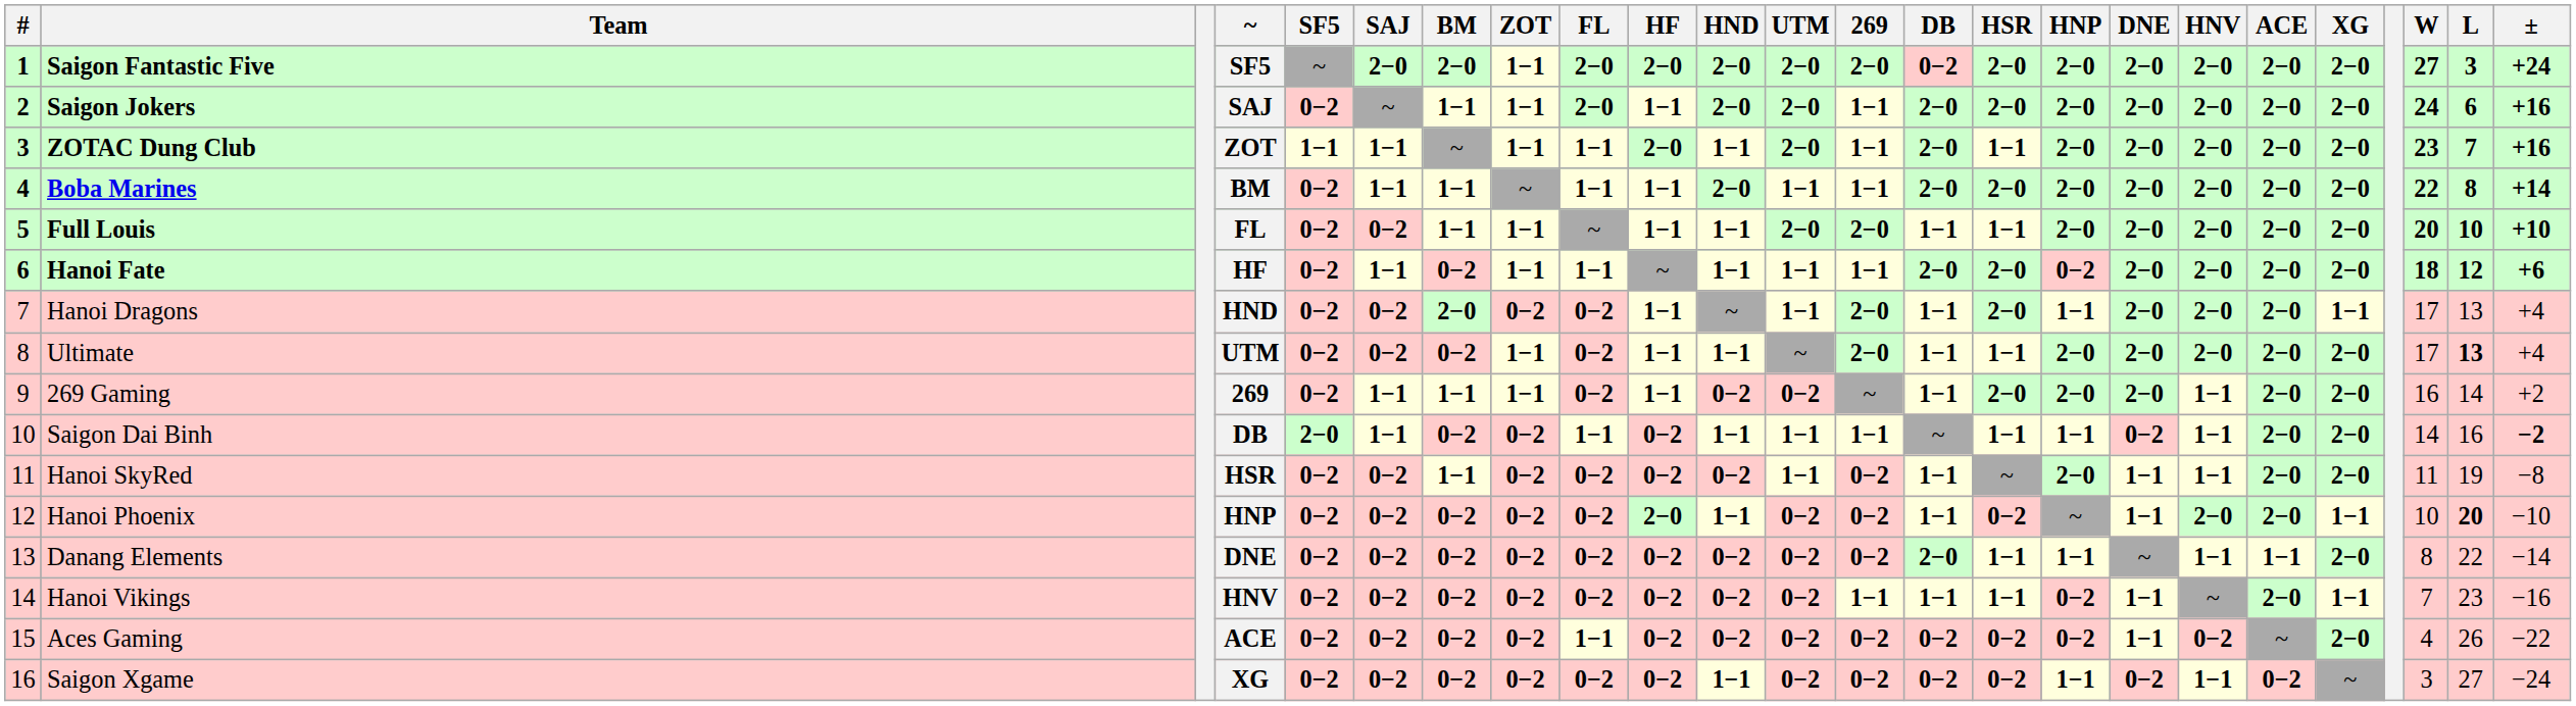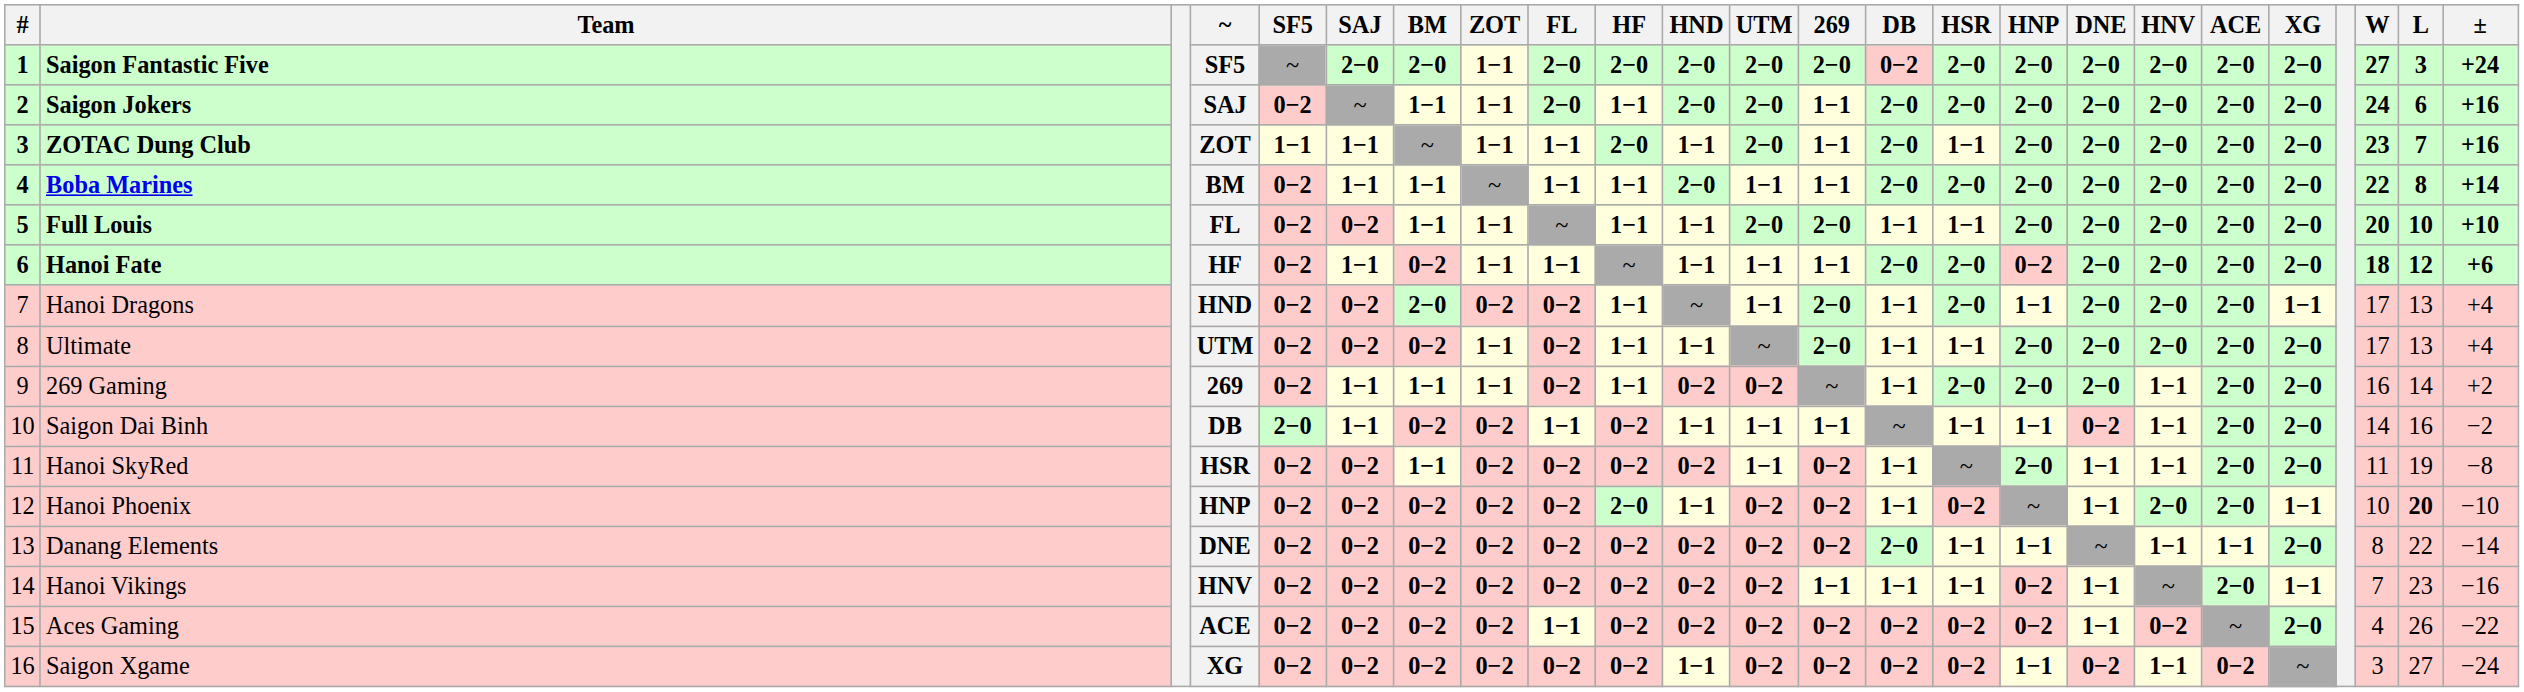Ultimate | L: bold -> normal
Saigon Dai Binh | ±: bold -> normal
